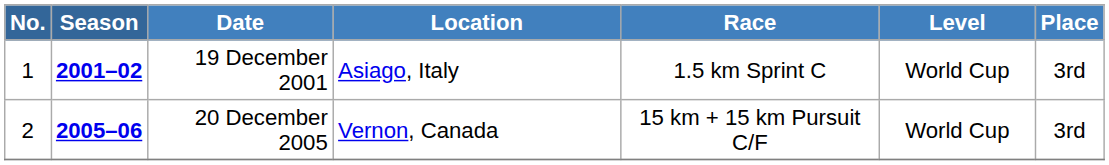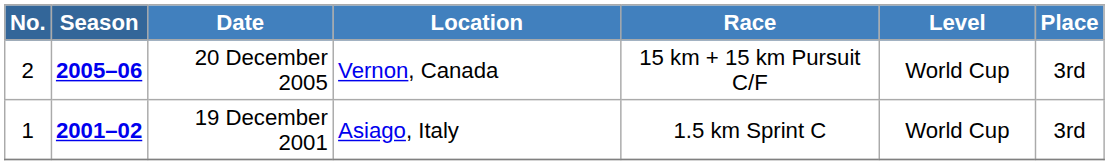rows swapped: 19 December 2001 <-> 20 December 2005
